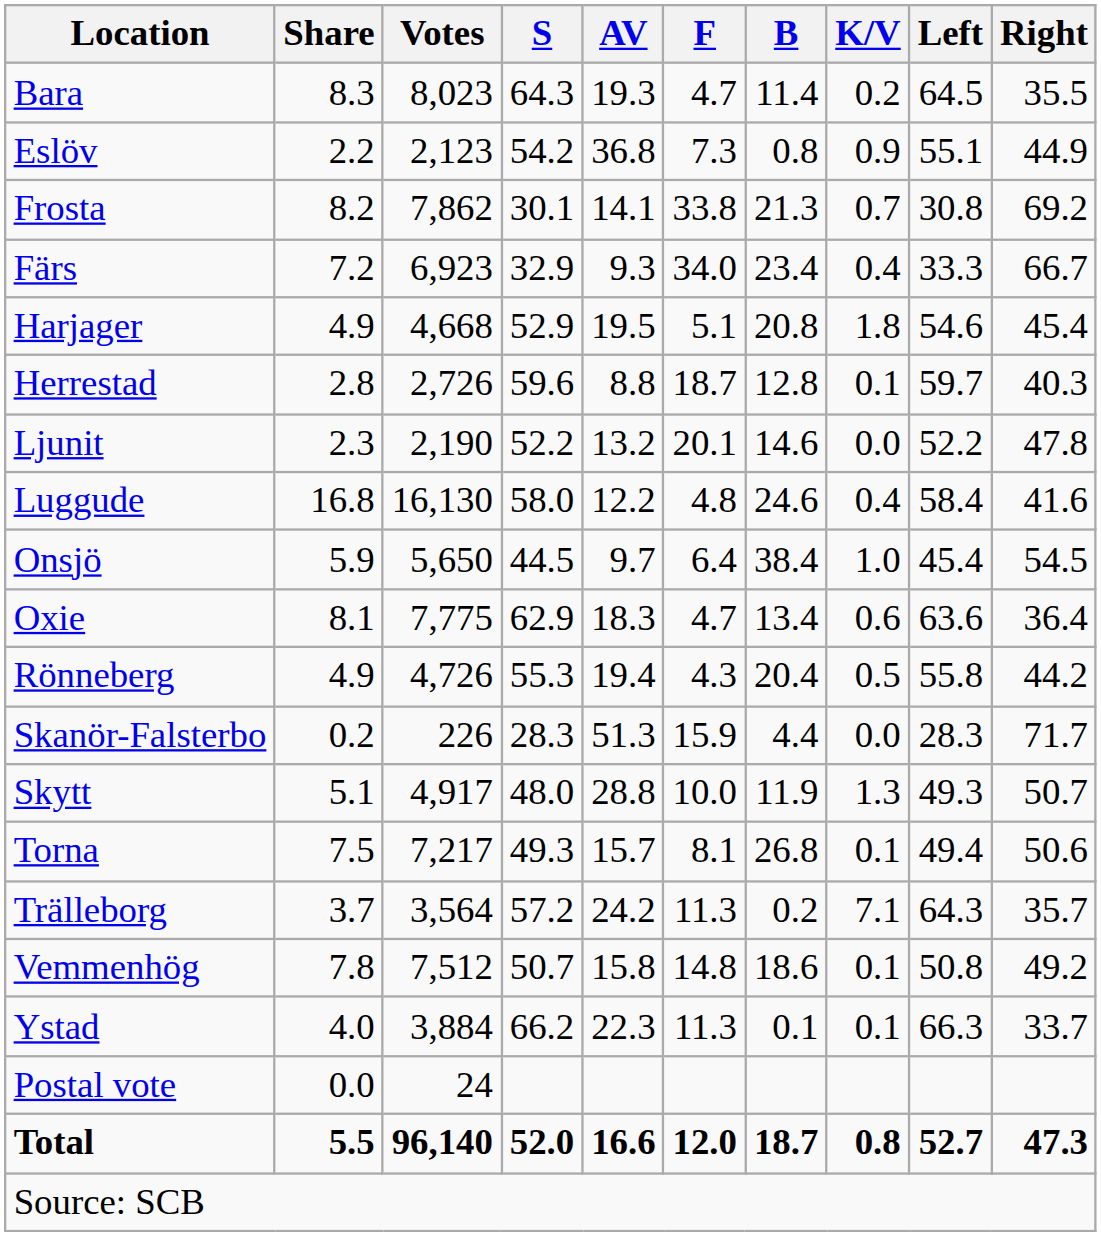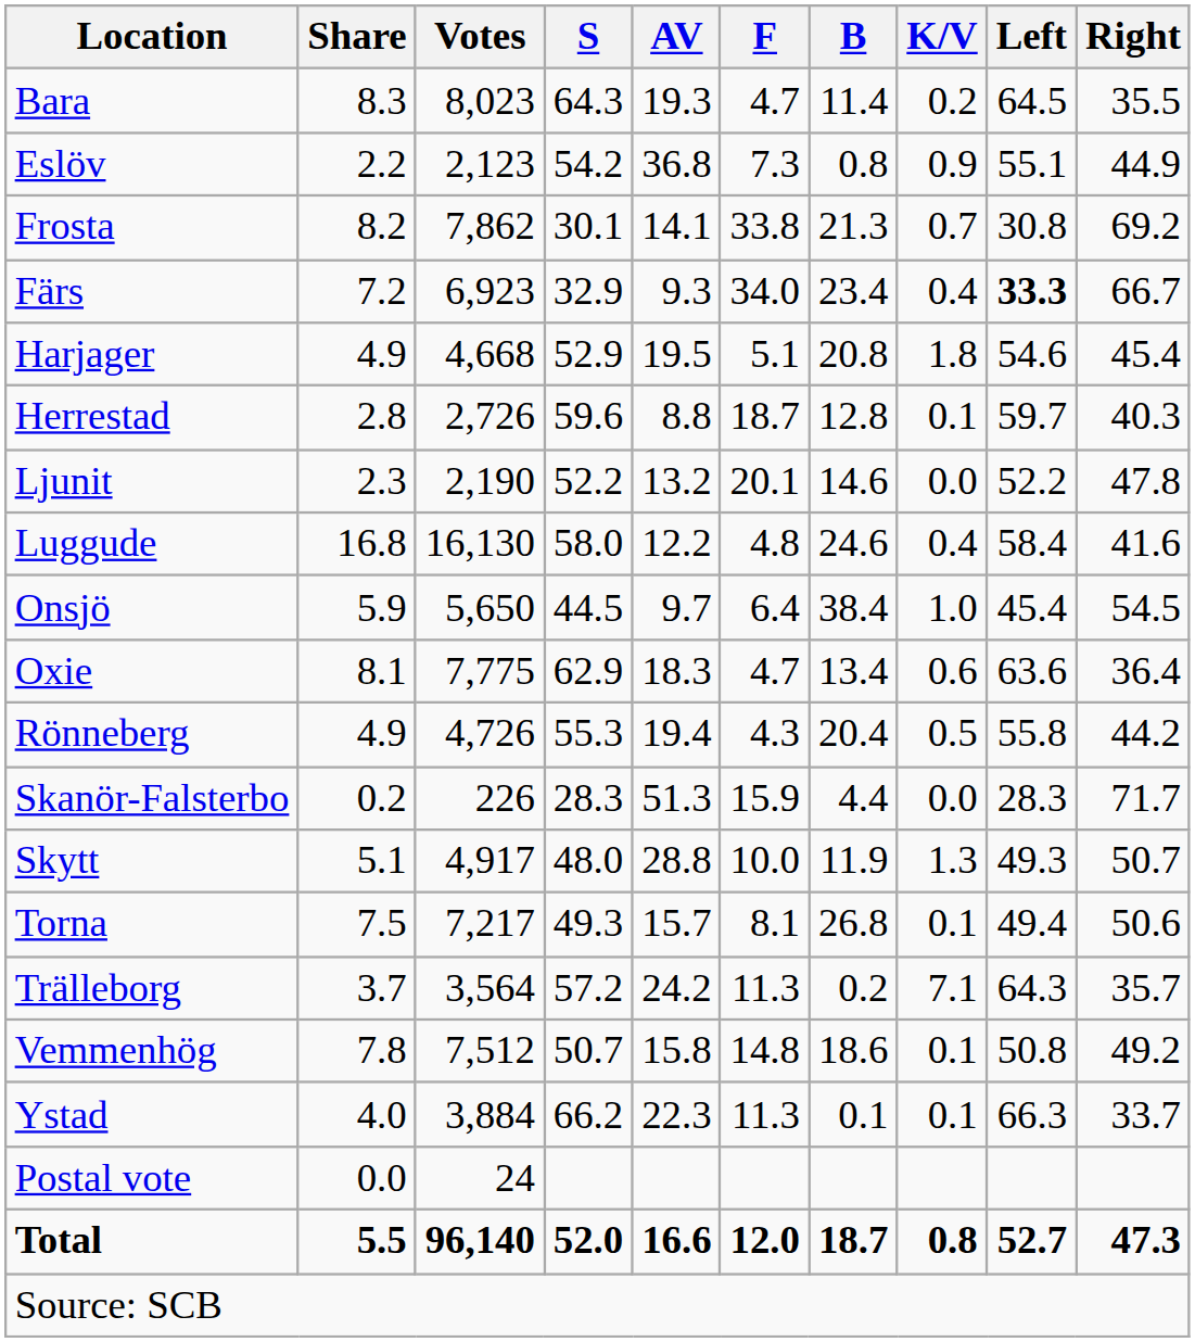Färs | Left: normal -> bold
